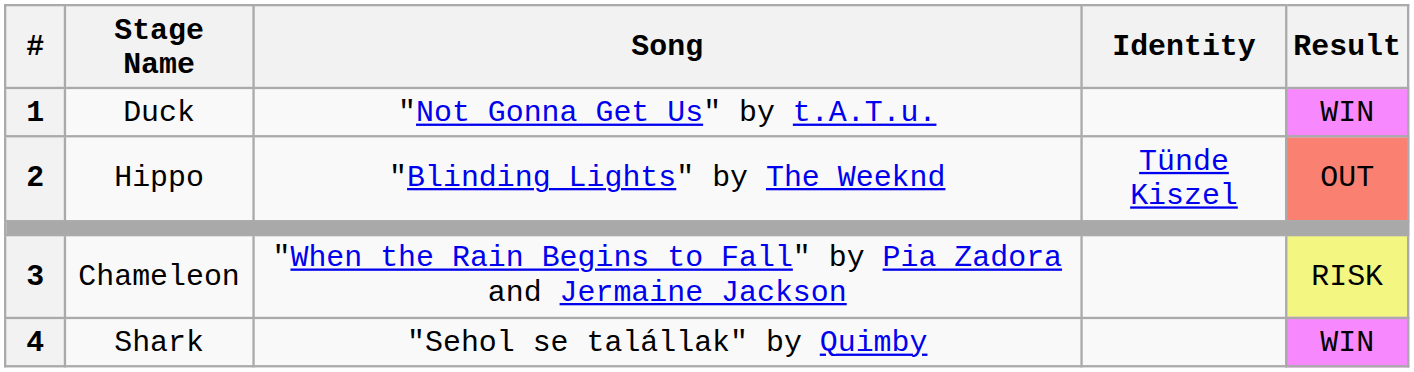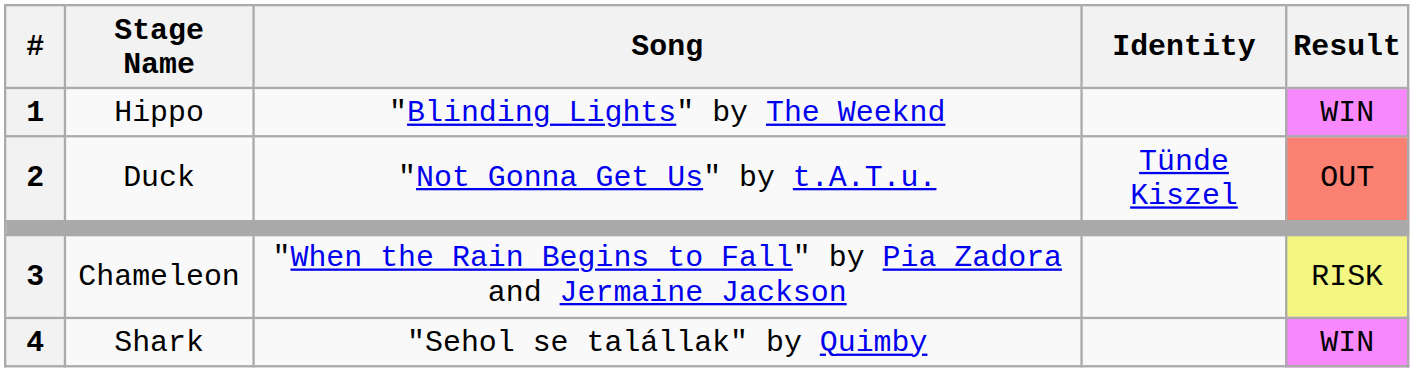1 | Stage Name: Duck -> Hippo
1 | Song: "Not Gonna Get Us" by t.A.T.u. -> "Blinding Lights" by The Weeknd
2 | Stage Name: Hippo -> Duck
2 | Song: "Blinding Lights" by The Weeknd -> "Not Gonna Get Us" by t.A.T.u.
